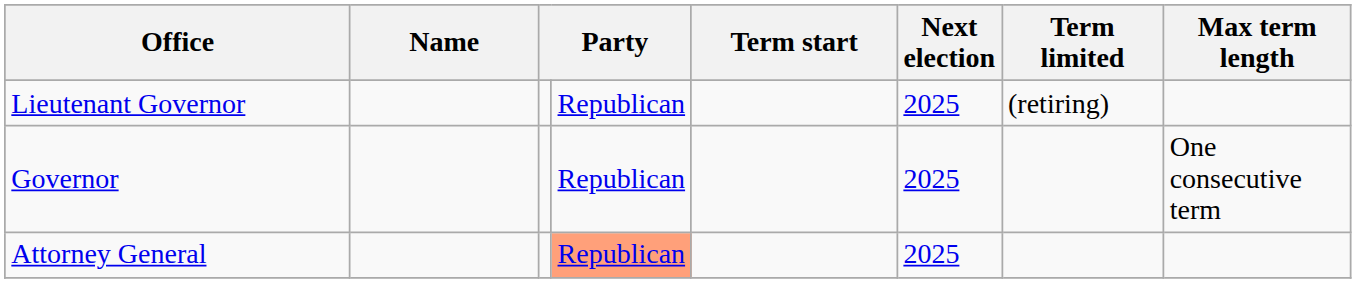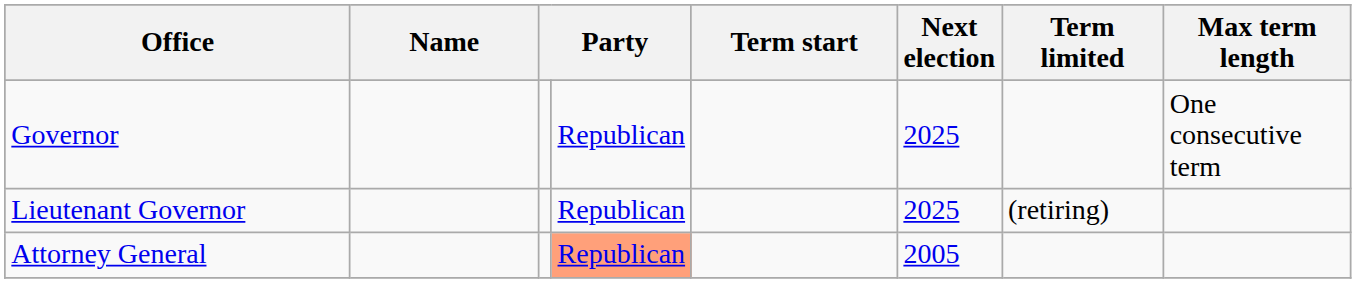rows swapped: Governor <-> Lieutenant Governor
Attorney General | Next election: 2025 -> 2005
